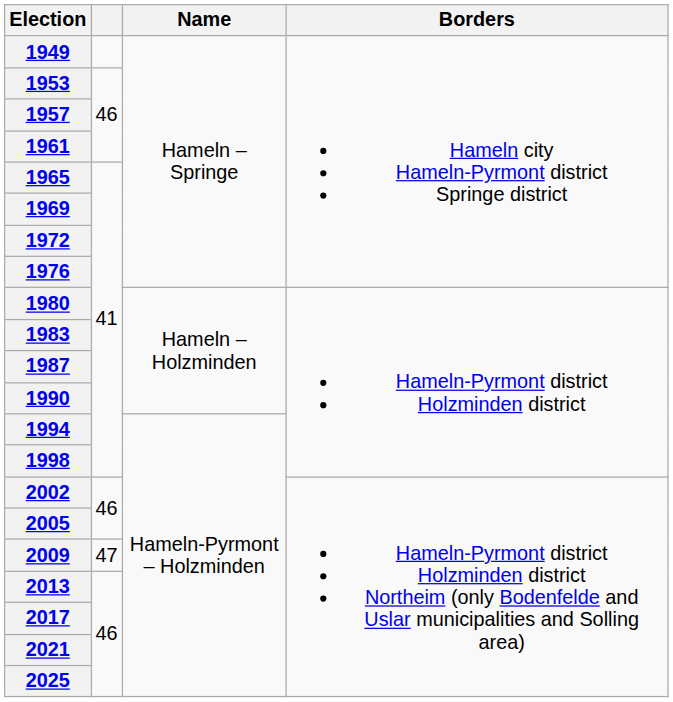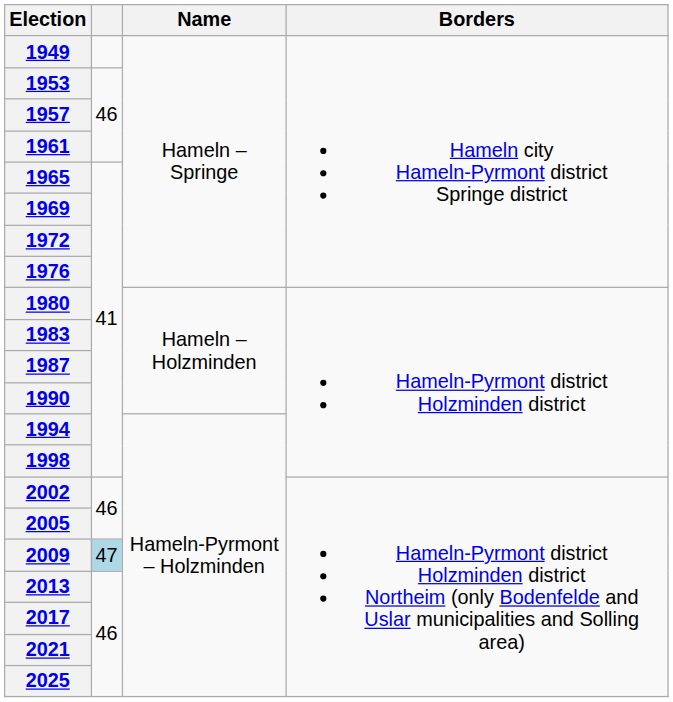2009 | column 2: no background -> lightblue background
